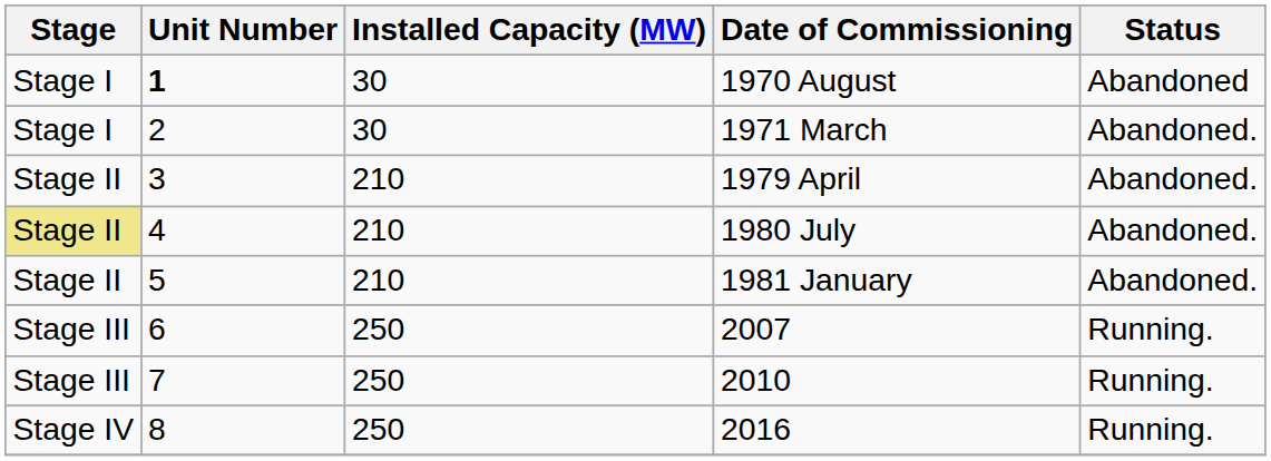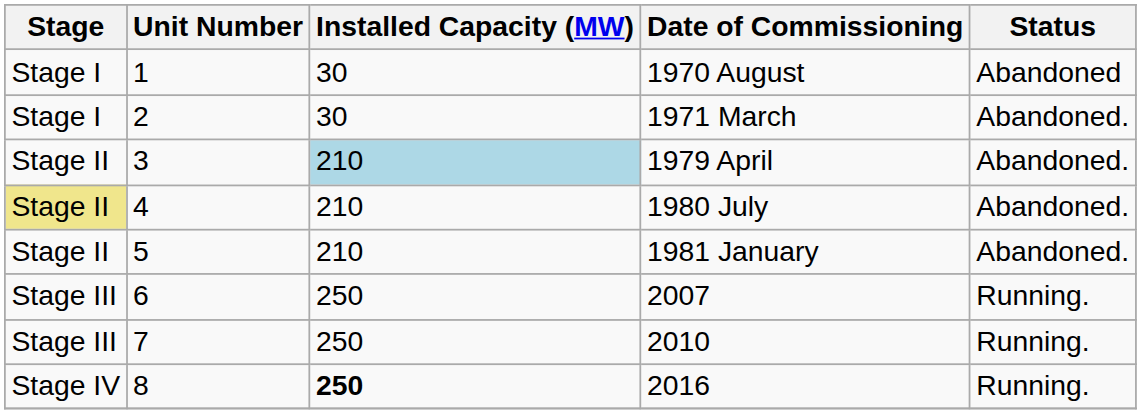1970 August | Unit Number: bold -> normal
1979 April | Installed Capacity (MW): no background -> lightblue background
2016 | Installed Capacity (MW): normal -> bold
